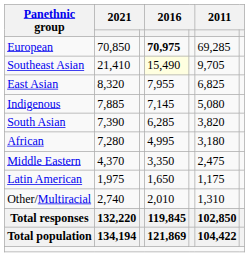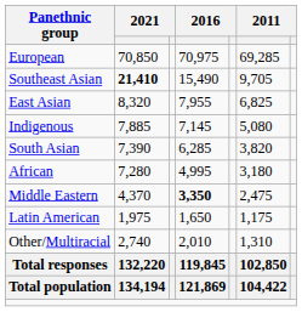European | column 4: bold -> normal
Southeast Asian | column 2: normal -> bold
Southeast Asian | column 4: lightyellow background -> no background
Middle Eastern | column 4: normal -> bold
